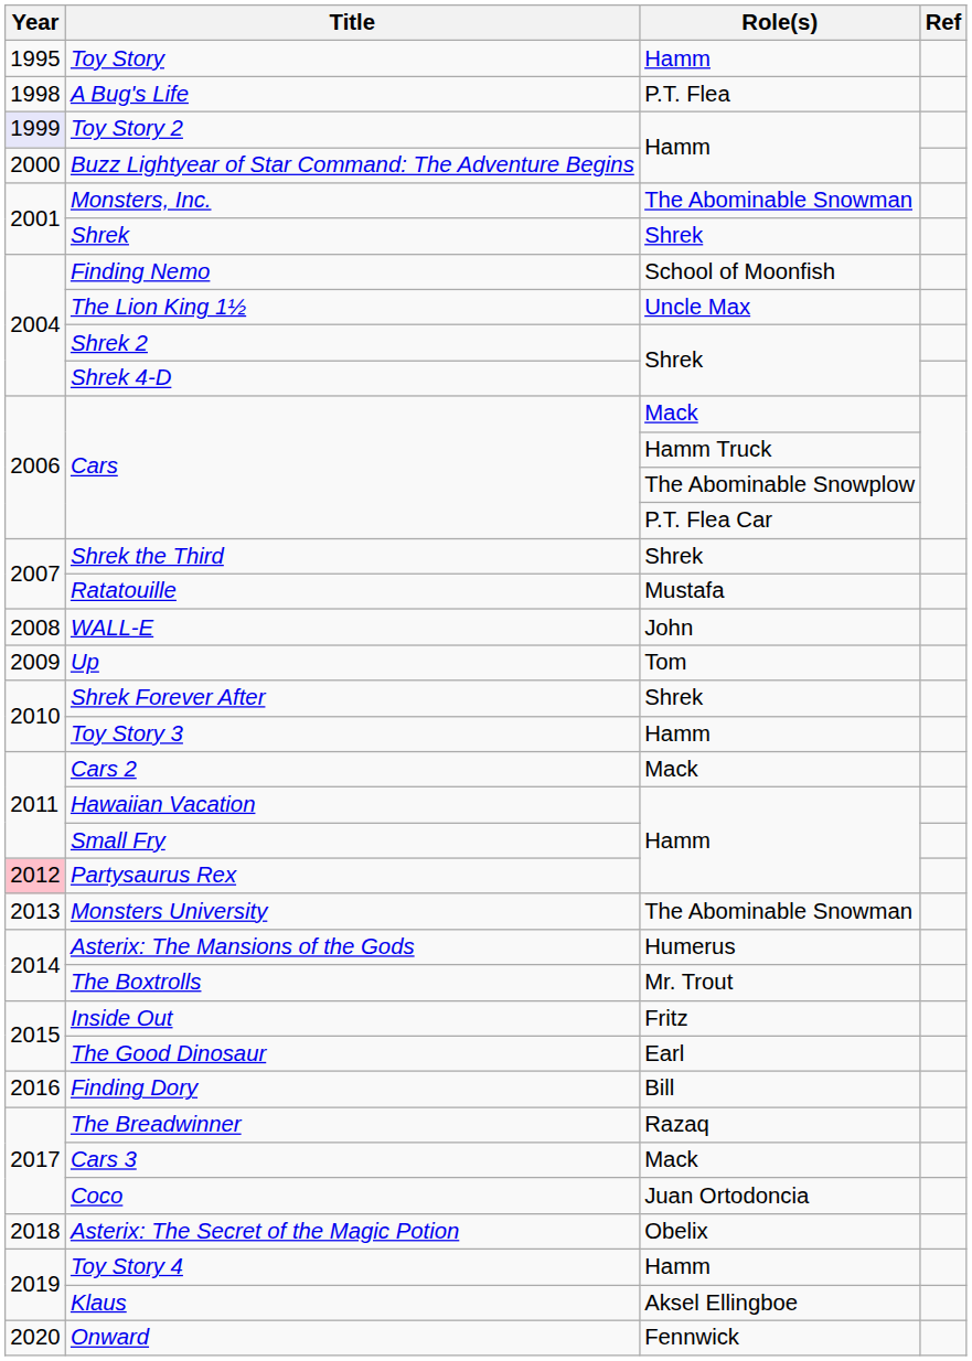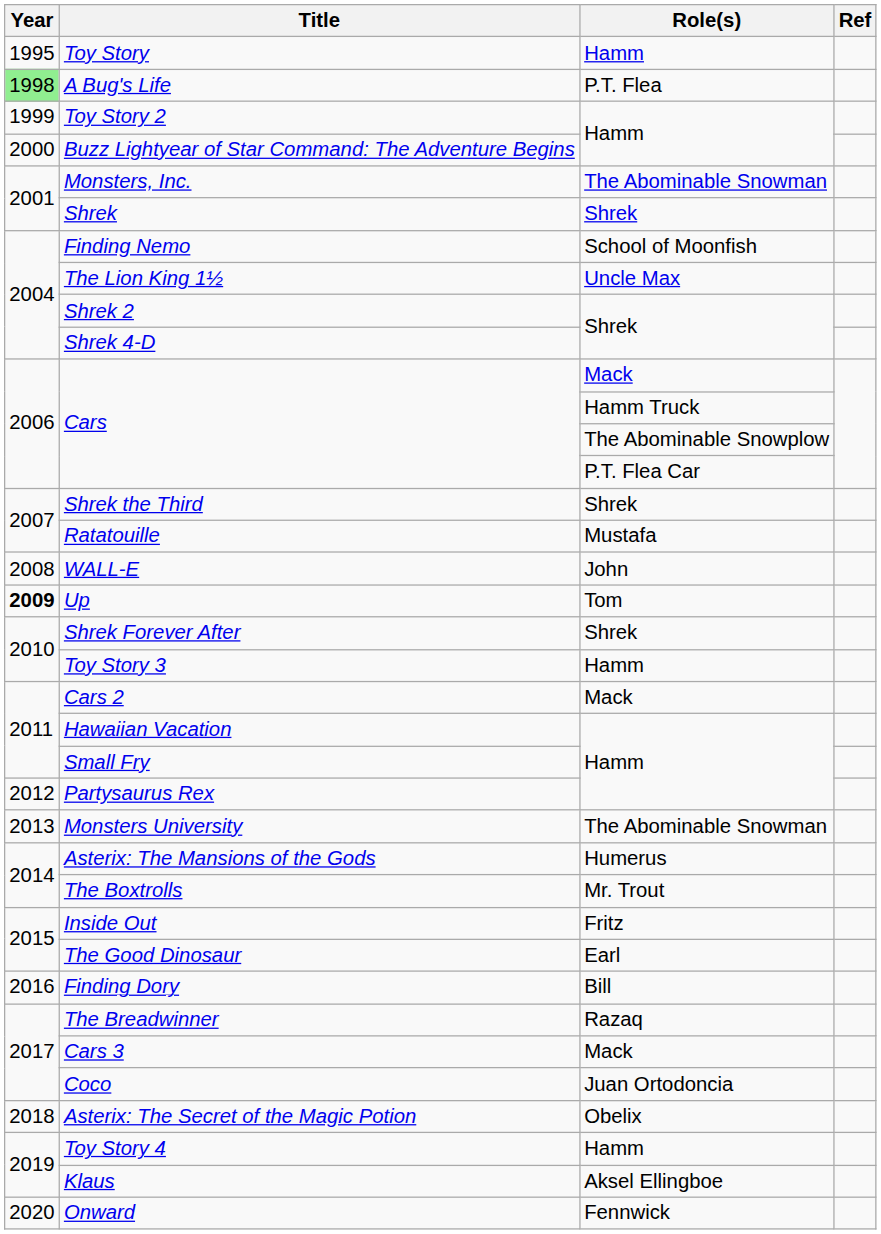A Bug's Life | Year: no background -> lightgreen background
Toy Story 2 | Year: lavender background -> no background
Up | Year: normal -> bold
Partysaurus Rex | Year: pink background -> no background
